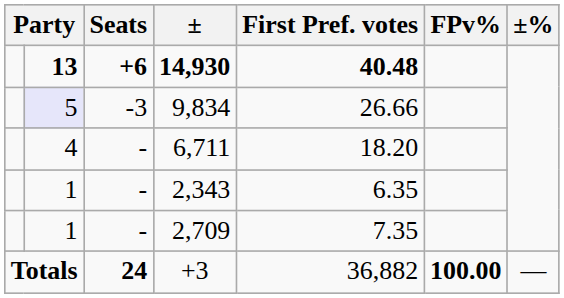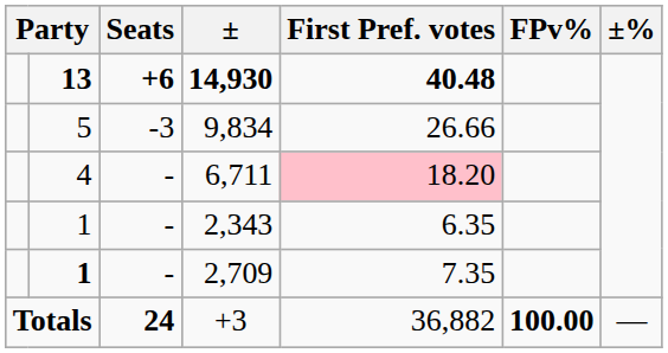9,834 | column 2: lavender background -> no background
6,711 | First Pref. votes: no background -> pink background
2,709 | column 2: normal -> bold
